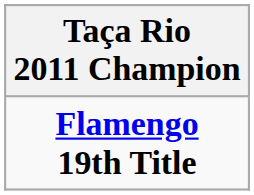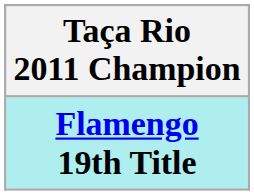row 2 | column 1: no background -> paleturquoise background
